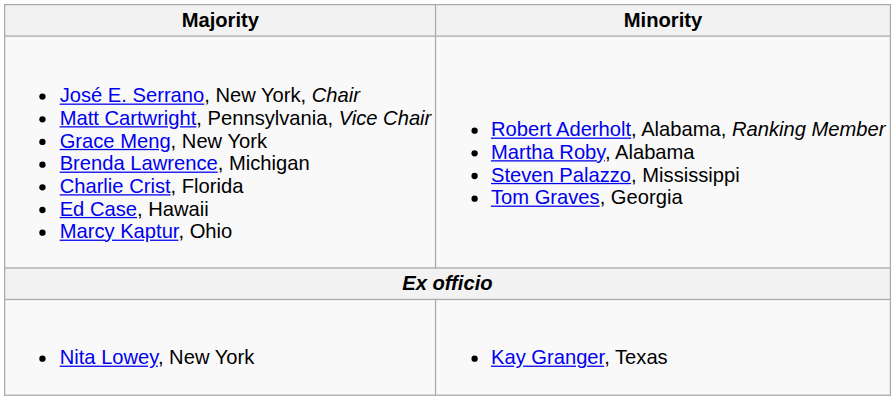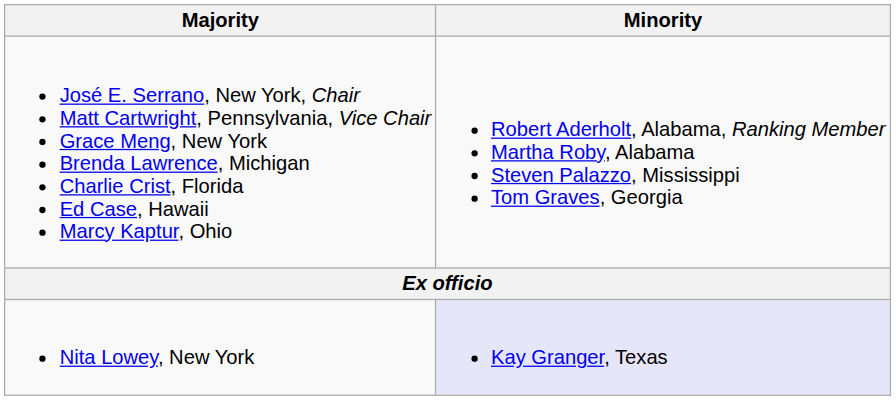Nita Lowey, New York | Minority: no background -> lavender background
